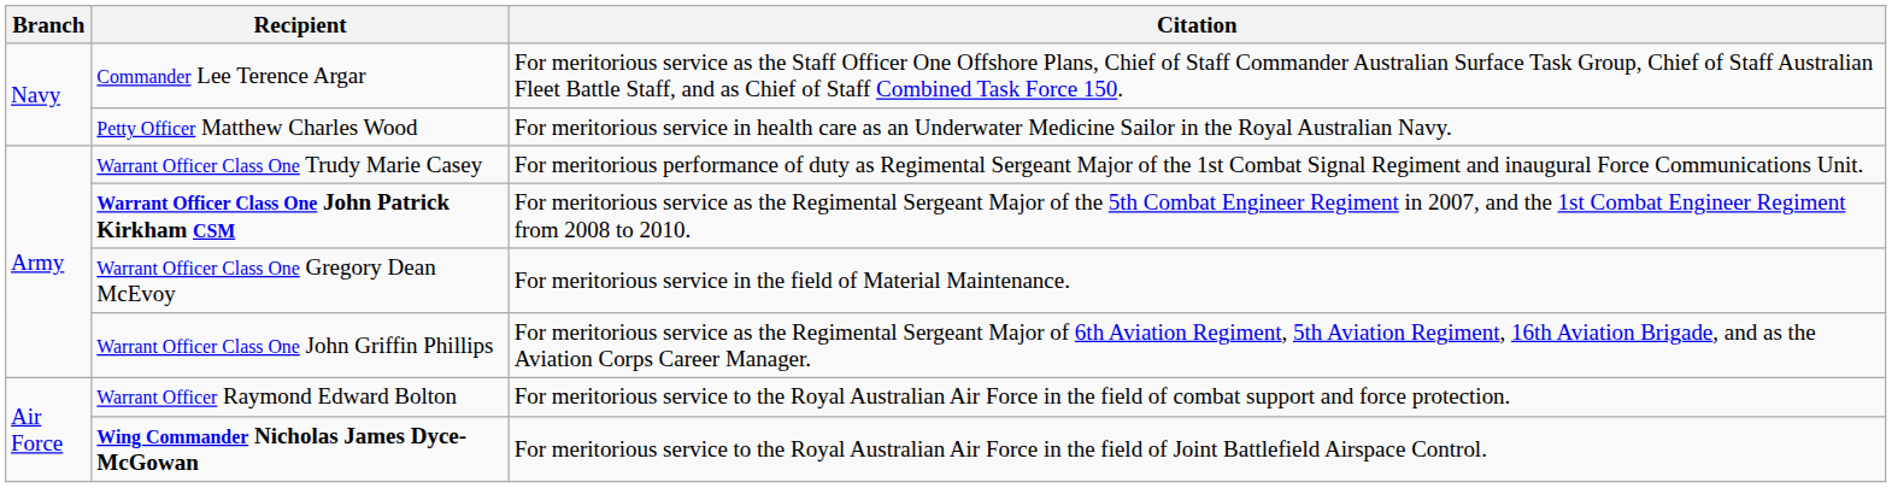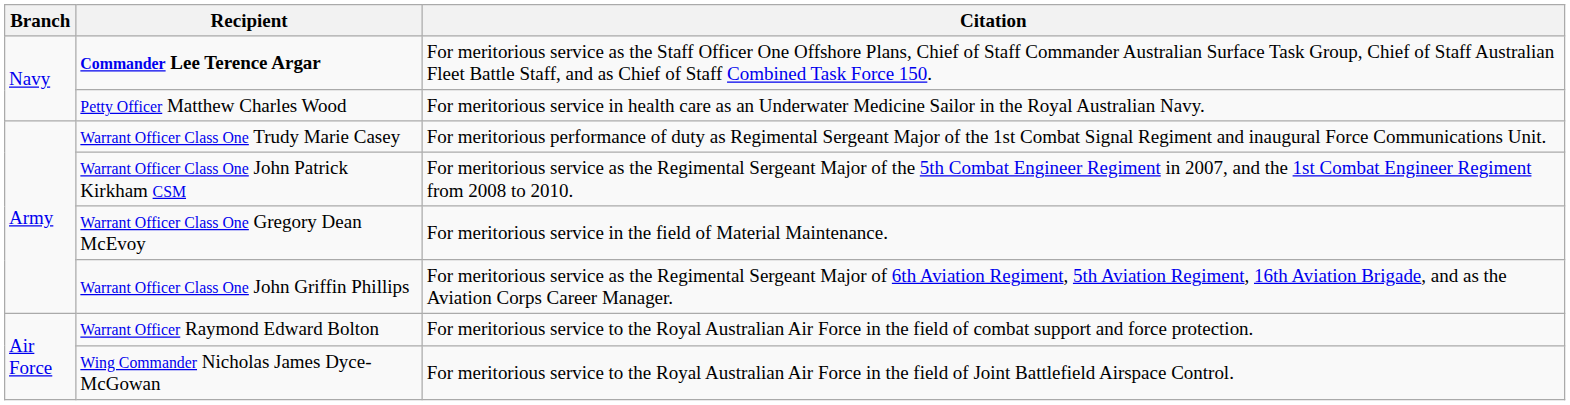Commander Lee Terence Argar | Recipient: normal -> bold
Warrant Officer Class One John Patrick Kirkham CSM | Recipient: bold -> normal
Wing Commander Nicholas James Dyce-McGowan | Recipient: bold -> normal
